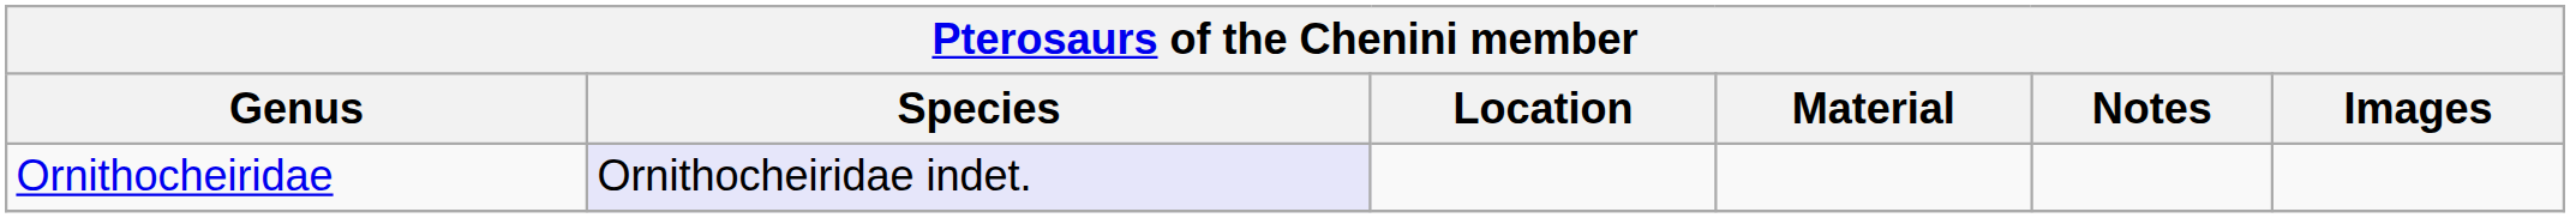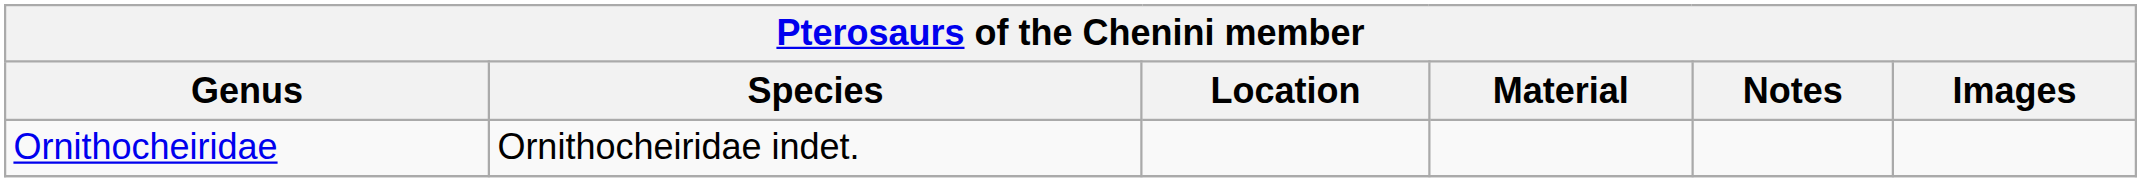Ornithocheiridae | Species: lavender background -> no background
